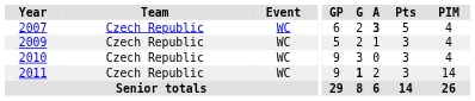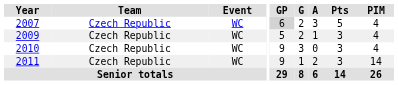2007 | GP: no background -> lightgrey background
2007 | A: bold -> normal
2011 | G: bold -> normal
